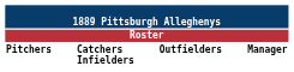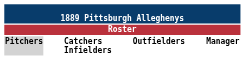Pitchers | column 1: no background -> lightgrey background
